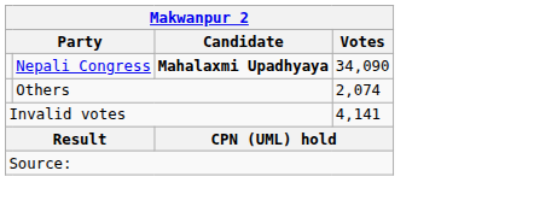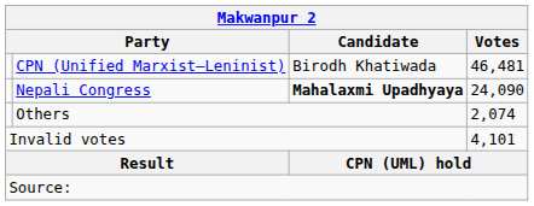+ row: CPN (Unified Marxist–Leninist) | Birodh Khatiwada | 46,481
Nepali Congress | Votes: 34,090 -> 24,090
Invalid votes | Votes: 4,141 -> 4,101
